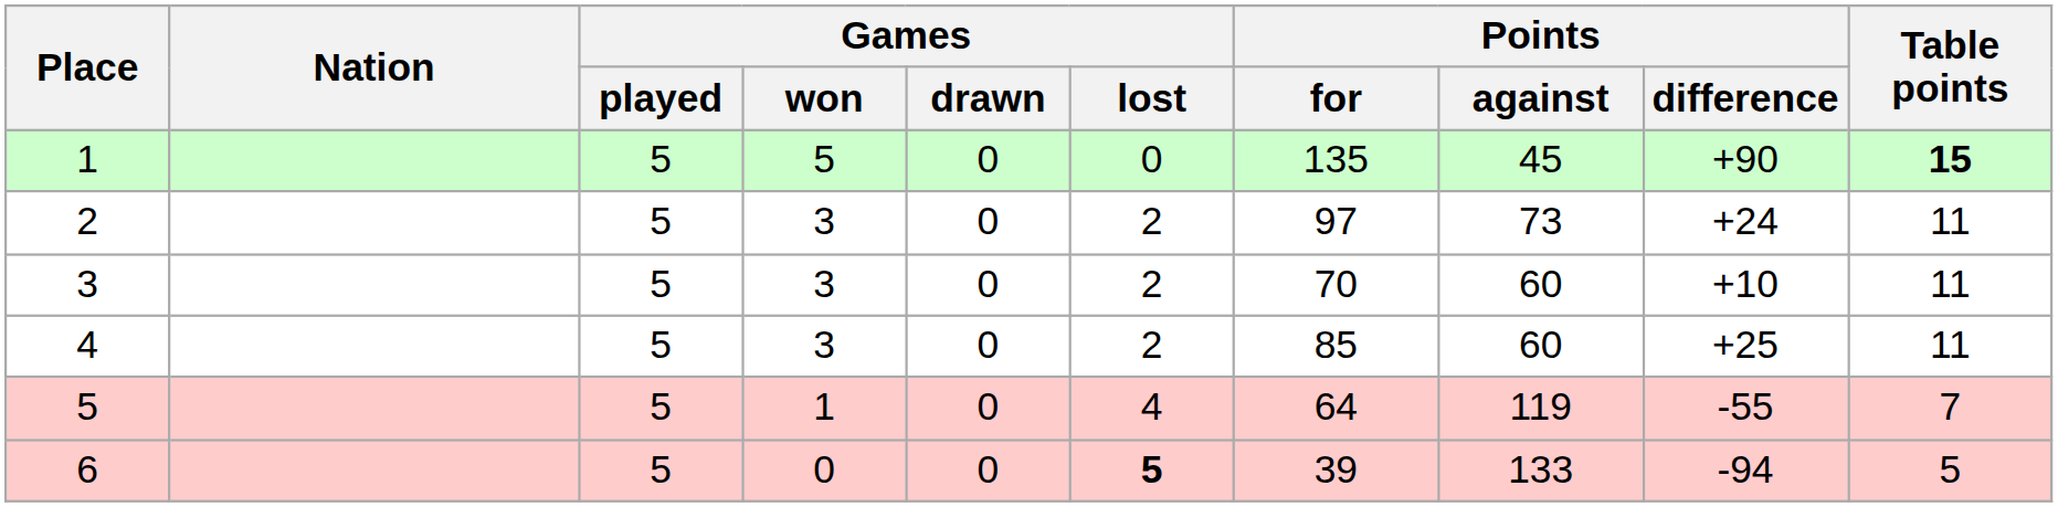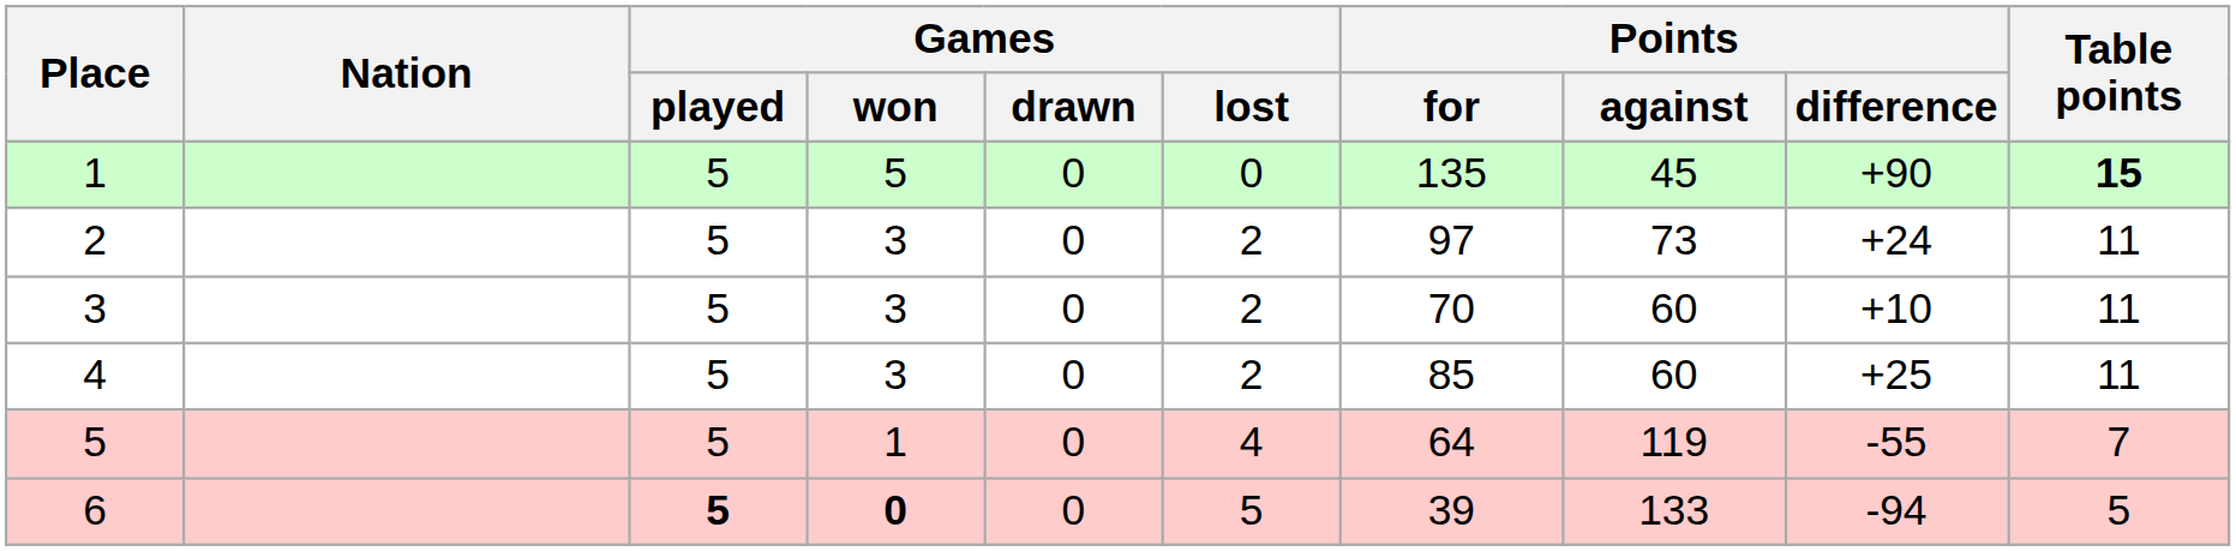6 | Games / played: normal -> bold
6 | Games / won: normal -> bold
6 | Games / lost: bold -> normal
